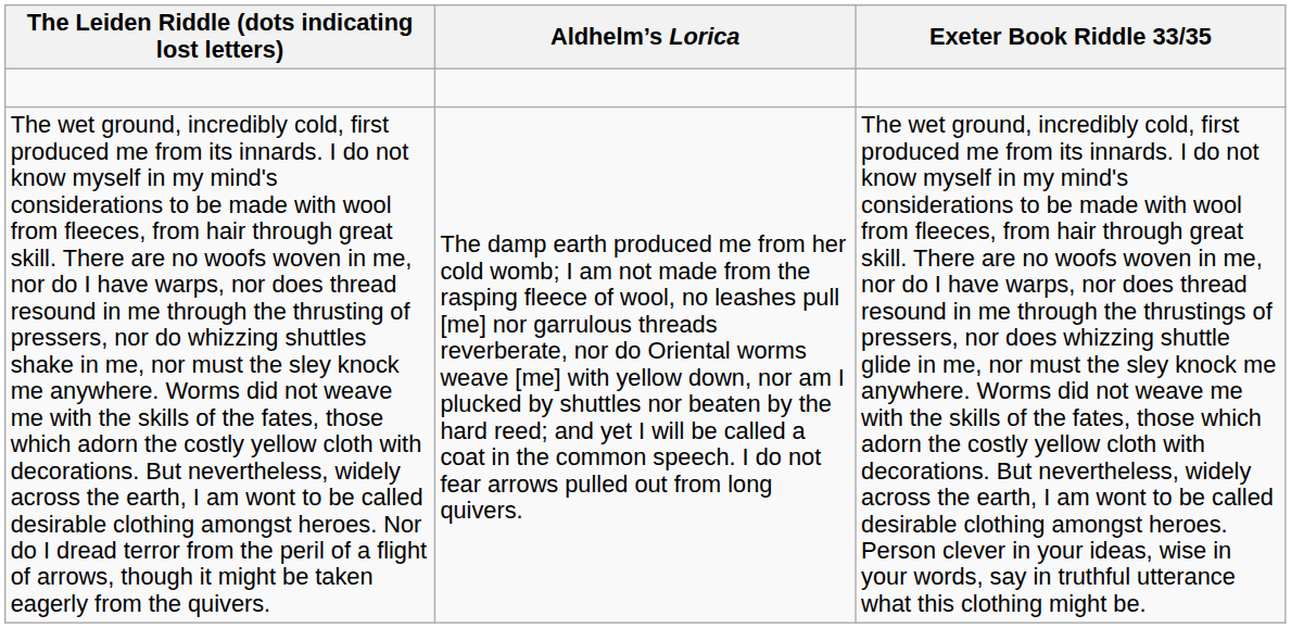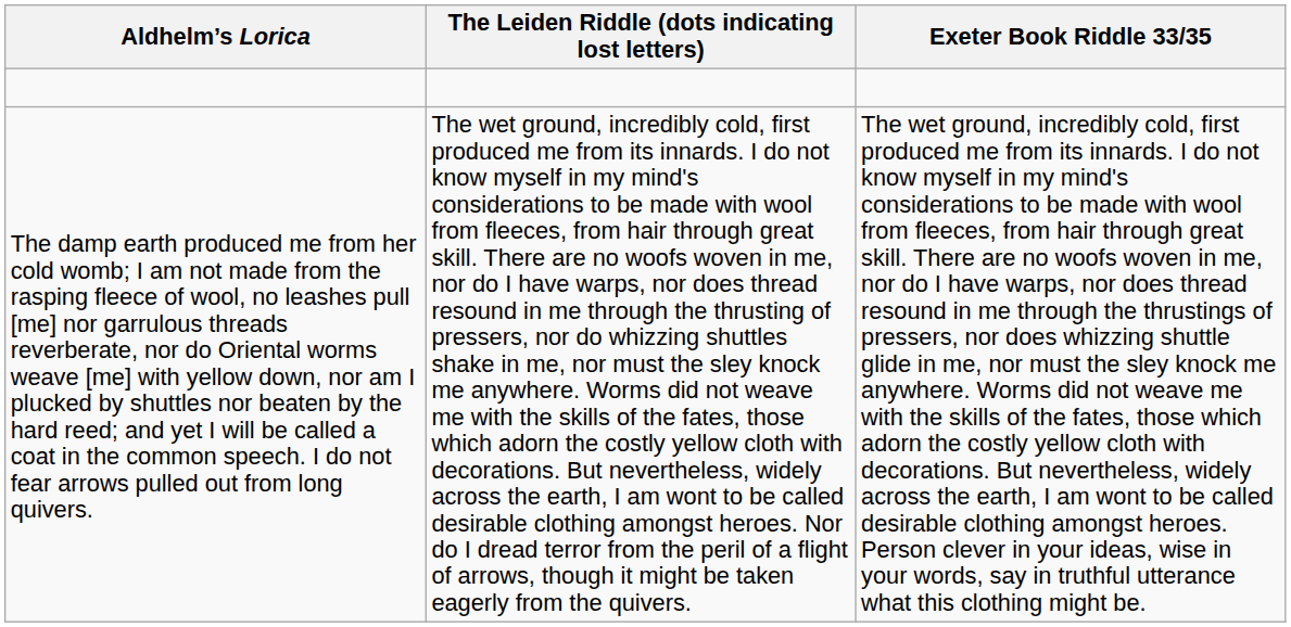columns swapped: Aldhelm’s Lorica <-> The Leiden Riddle (dots indicating lost letters)
